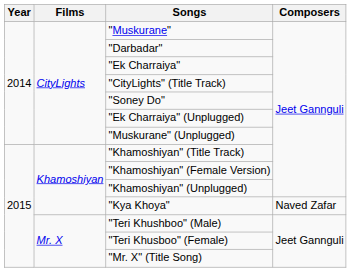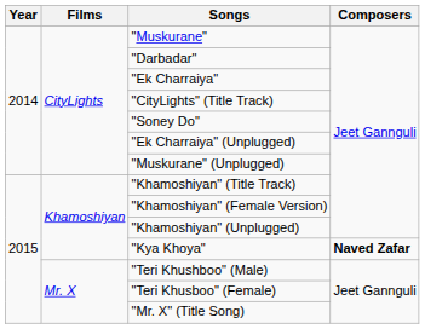"Kya Khoya" | Composers: normal -> bold
